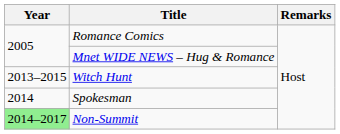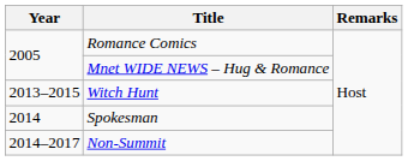Non-Summit | Year: lightgreen background -> no background
